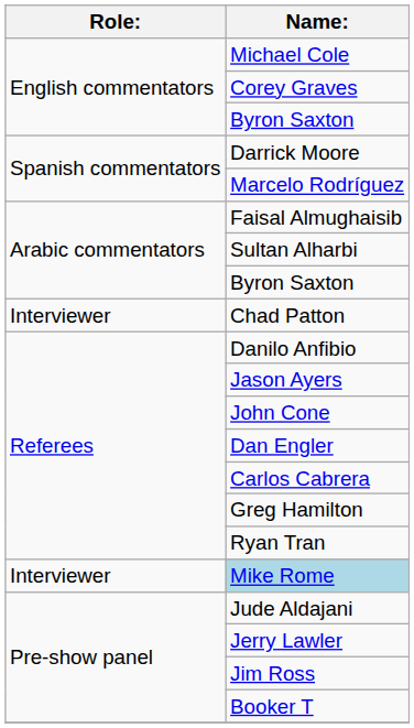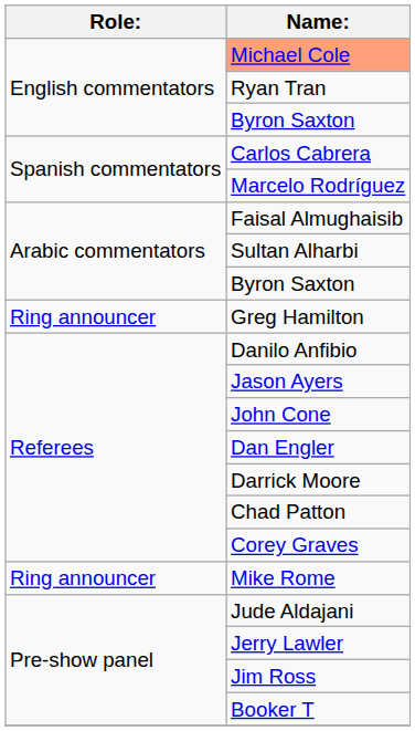row 2 | Name:: no background -> lightsalmon background
row 3 | Name:: Corey Graves -> Ryan Tran
row 5 | Name:: Darrick Moore -> Carlos Cabrera
row 10 | Role:: Interviewer -> Ring announcer
row 10 | Name:: Chad Patton -> Greg Hamilton
row 15 | Name:: Carlos Cabrera -> Darrick Moore
row 16 | Name:: Greg Hamilton -> Chad Patton
row 17 | Name:: Ryan Tran -> Corey Graves
row 18 | Role:: Interviewer -> Ring announcer
row 18 | Name:: lightblue background -> no background
